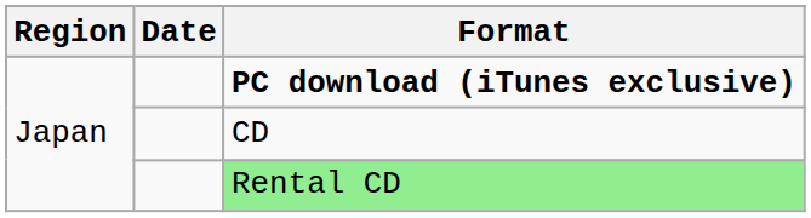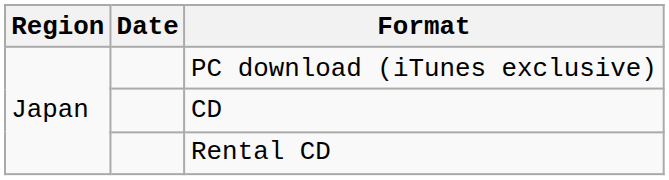PC download (iTunes exclusive) | Format: bold -> normal
Rental CD | Format: lightgreen background -> no background
